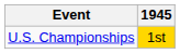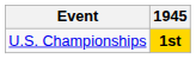U.S. Championships | 1945: normal -> bold
